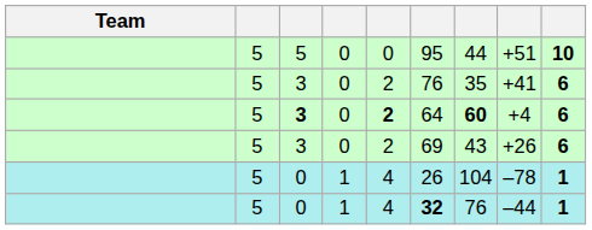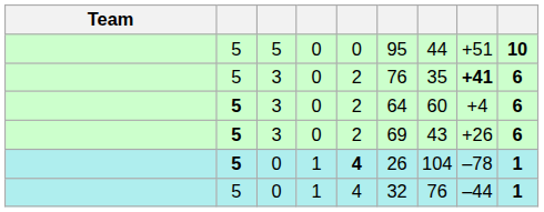row 3 | column 8: normal -> bold
row 4 | column 2: normal -> bold
row 4 | column 3: bold -> normal
row 4 | column 5: bold -> normal
row 4 | column 7: bold -> normal
row 5 | column 2: normal -> bold
row 6 | column 2: normal -> bold
row 6 | column 5: normal -> bold
row 7 | column 6: bold -> normal
